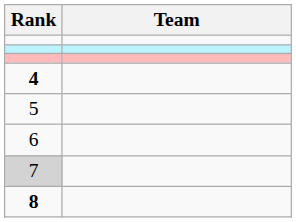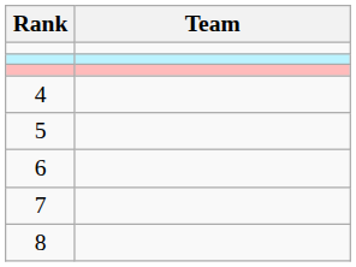row 5 | Rank: bold -> normal
row 8 | Rank: lightgrey background -> no background
row 9 | Rank: bold -> normal
